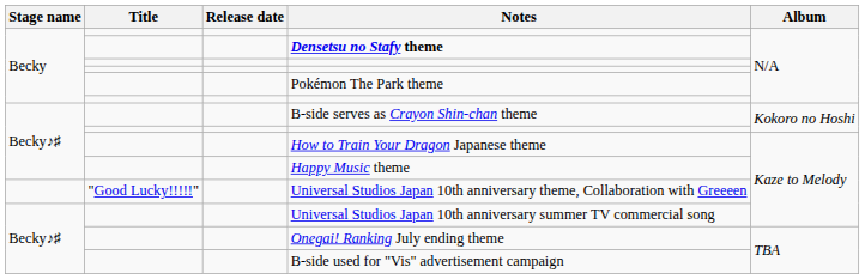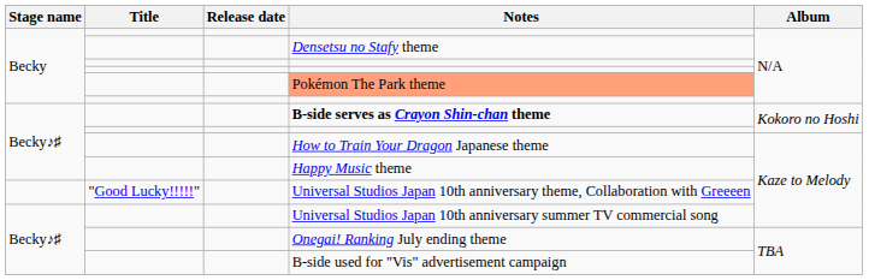Densetsu no Stafy theme | Notes: bold -> normal
Pokémon The Park theme | Notes: no background -> lightsalmon background
B-side serves as Crayon Shin-chan theme | Notes: normal -> bold
